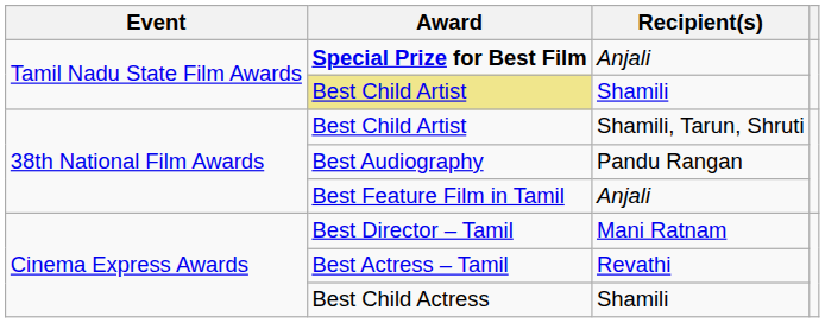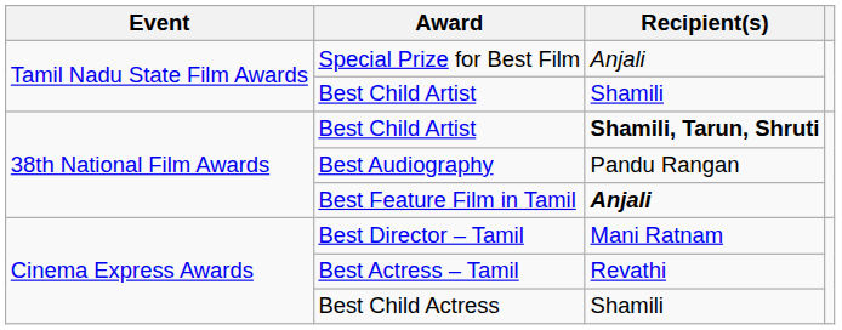Special Prize for Best Film | Award: bold -> normal
Best Child Artist / Shamili | Award: khaki background -> no background
Best Child Artist / Shamili, Tarun, Shruti | Recipient(s): normal -> bold
Best Feature Film in Tamil | Recipient(s): normal -> bold
